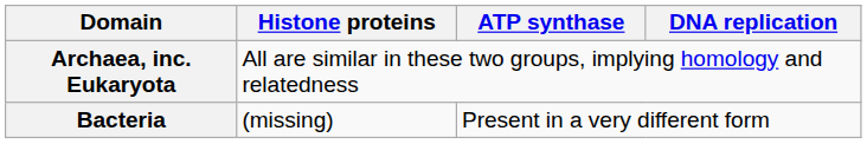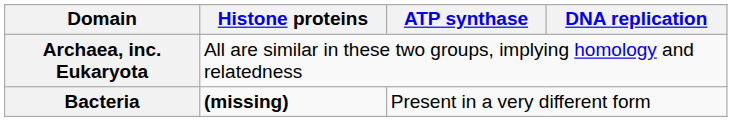Bacteria | Histone proteins: normal -> bold
